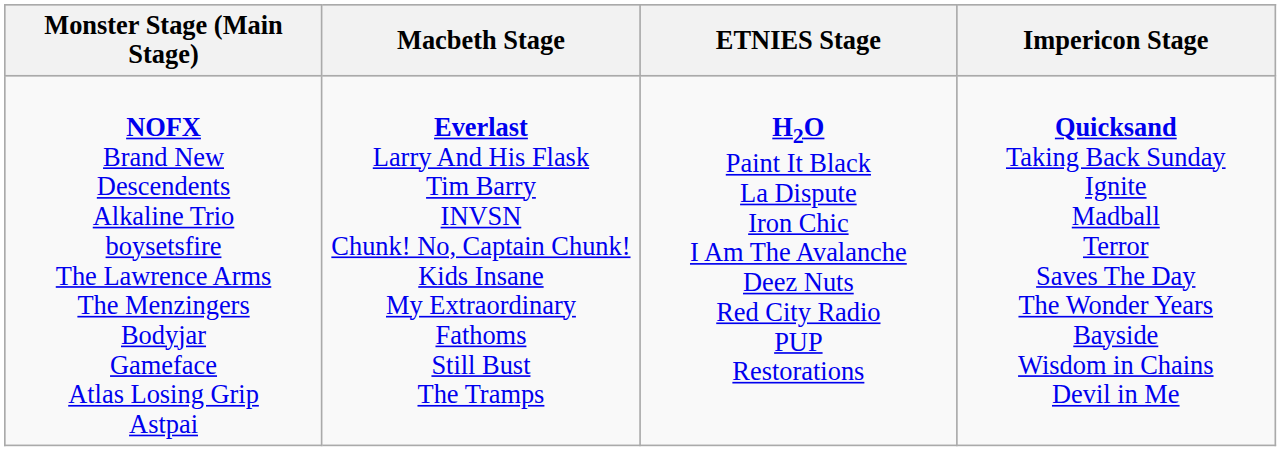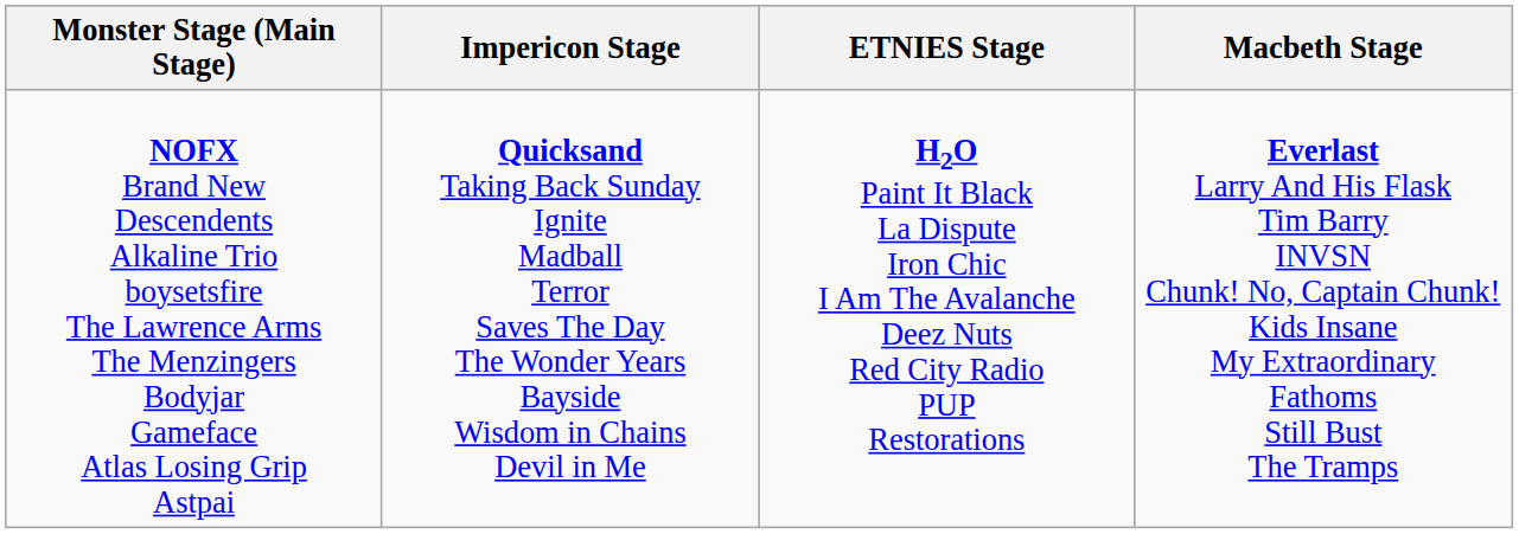columns swapped: Impericon Stage <-> Macbeth Stage
